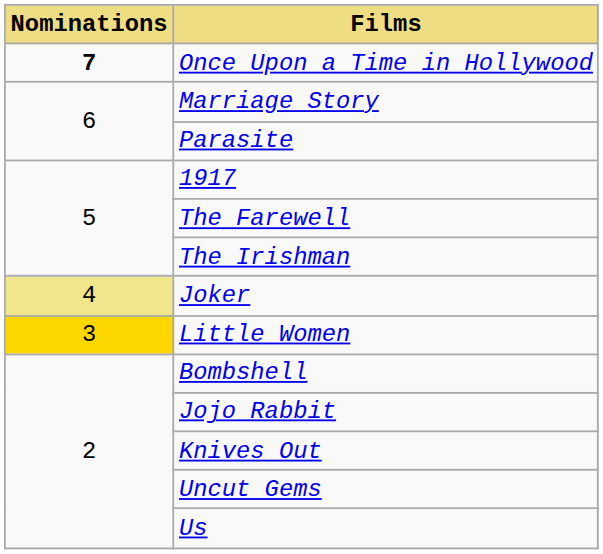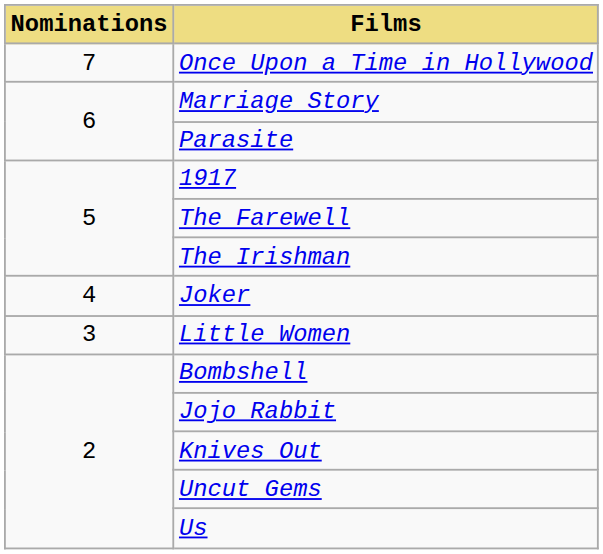Once Upon a Time in Hollywood | Nominations: bold -> normal
Joker | Nominations: khaki background -> no background
Little Women | Nominations: gold background -> no background
